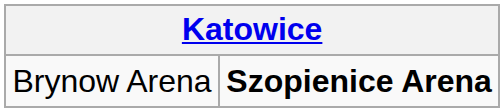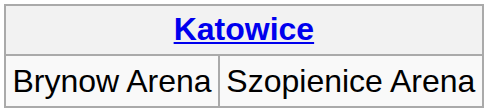Brynow Arena | column 2: bold -> normal
